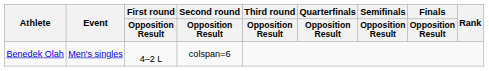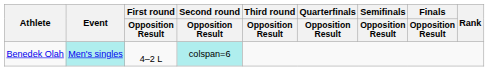Benedek Olah | Event: no background -> paleturquoise background
Benedek Olah | Second round / Opposition Result: no background -> paleturquoise background
